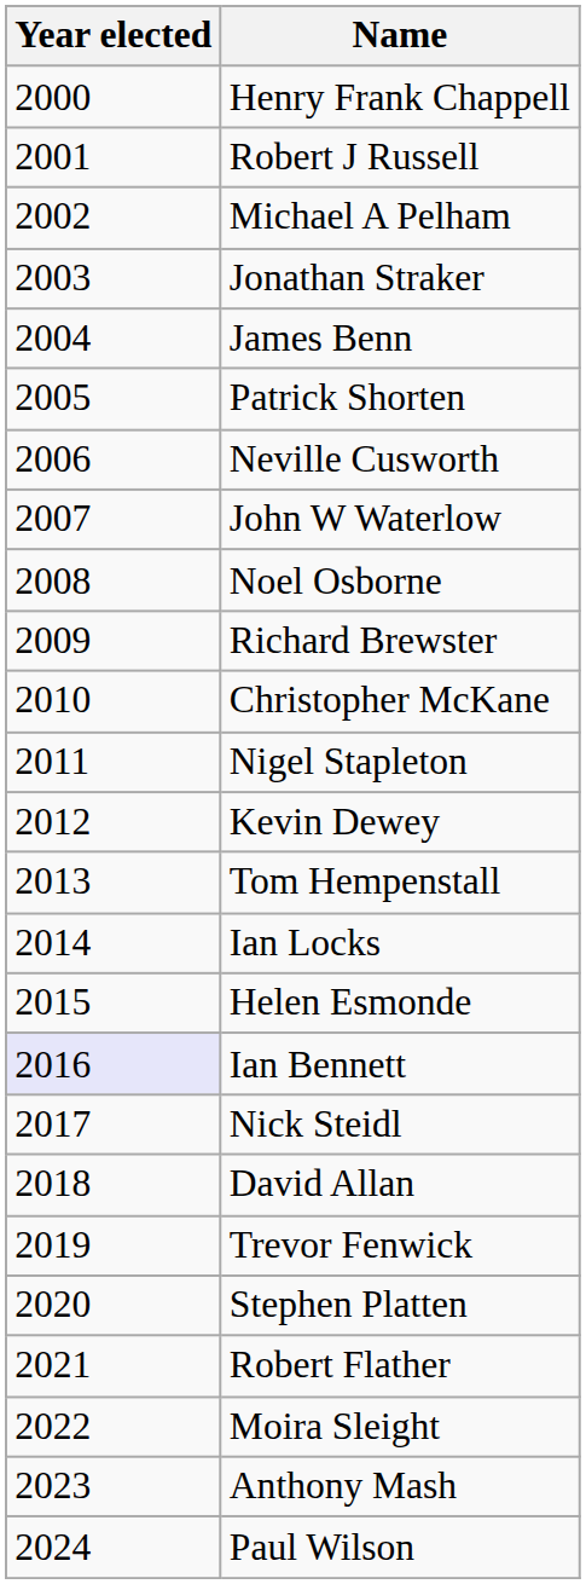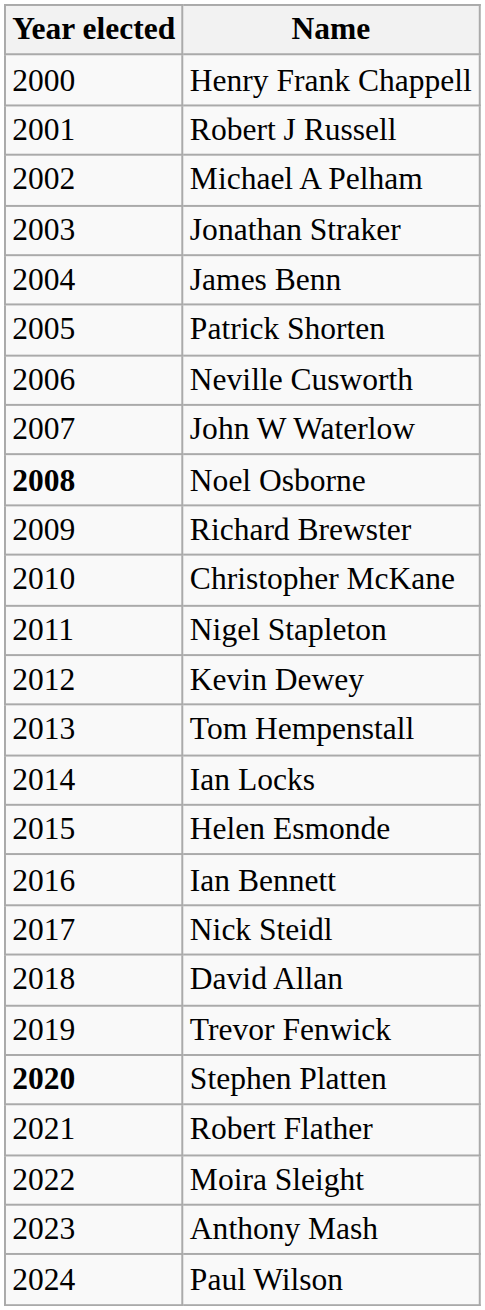Noel Osborne | Year elected: normal -> bold
Ian Bennett | Year elected: lavender background -> no background
Stephen Platten | Year elected: normal -> bold
